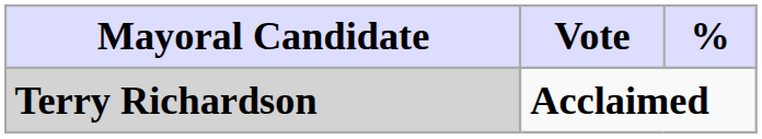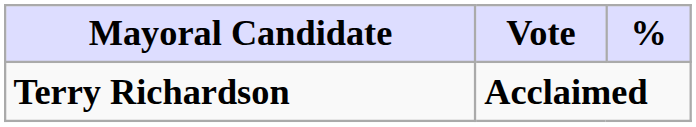Terry Richardson | Mayoral Candidate: lightgrey background -> no background
